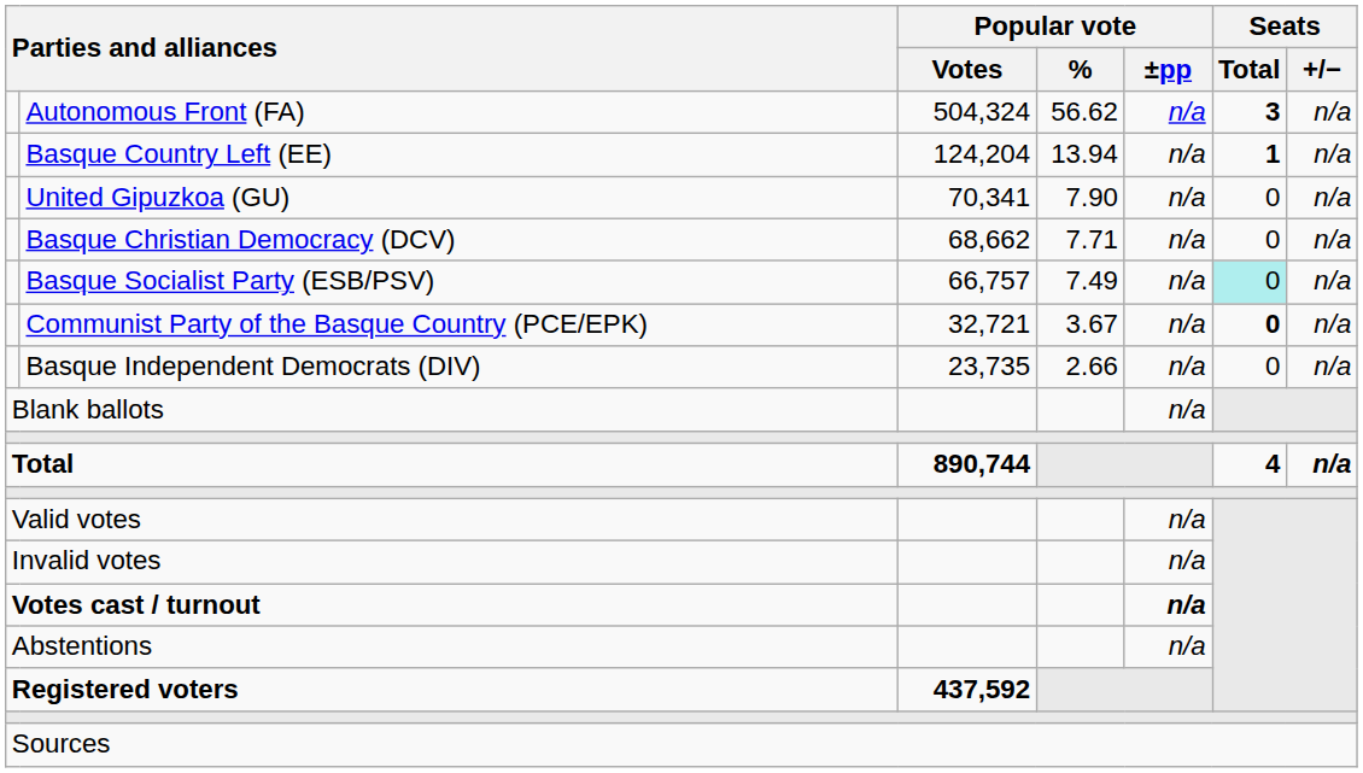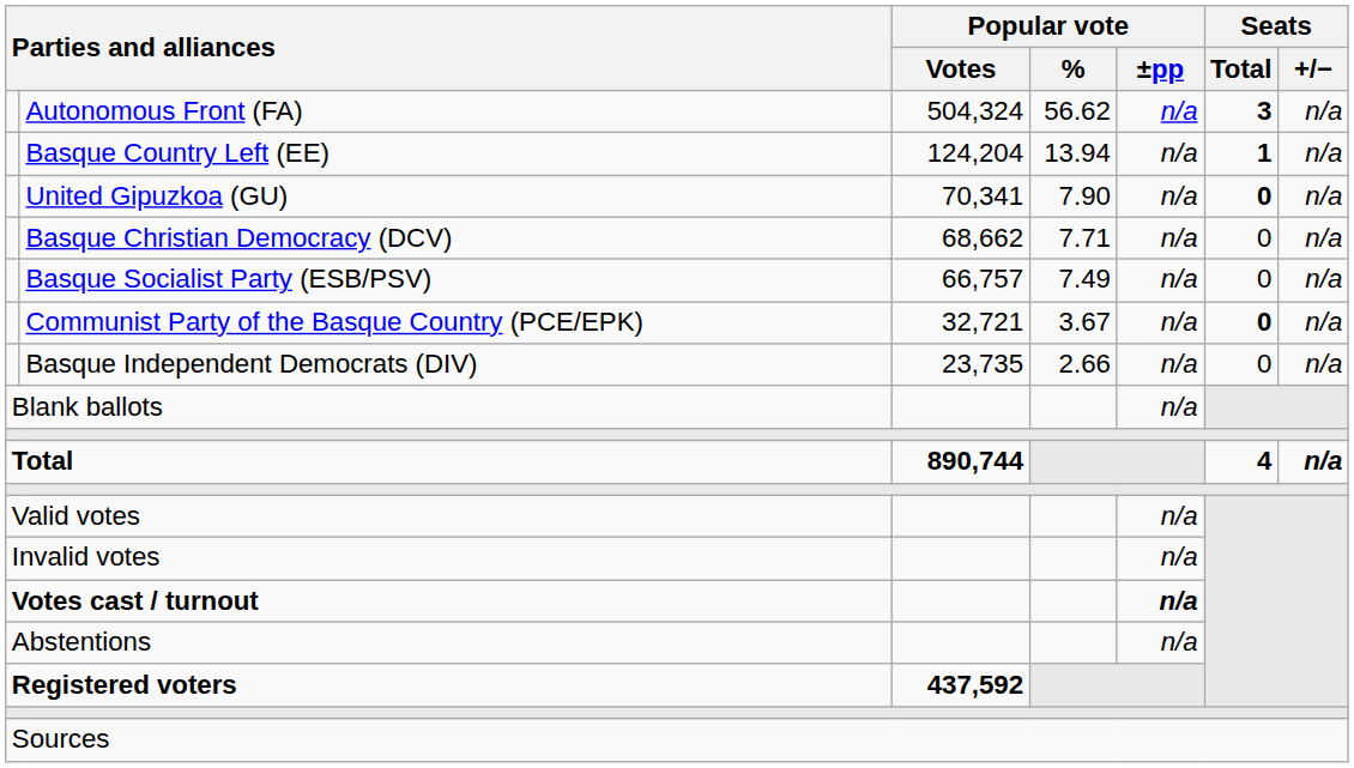United Gipuzkoa (GU) | Seats / Total: normal -> bold
Basque Socialist Party (ESB/PSV) | Seats / Total: paleturquoise background -> no background
